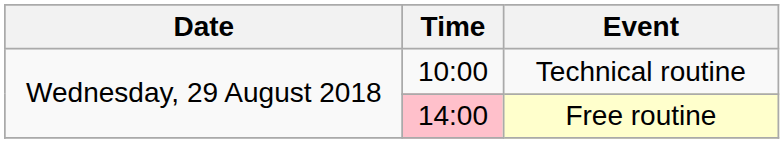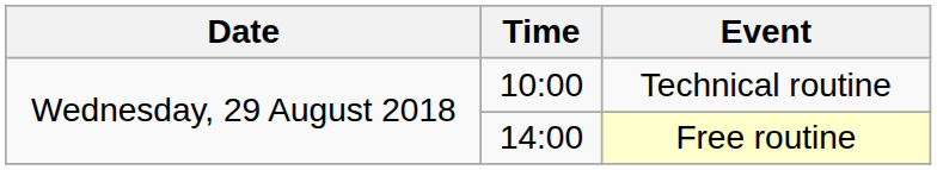Free routine | Time: pink background -> no background
